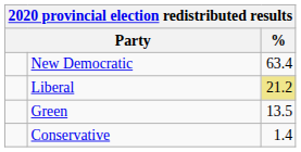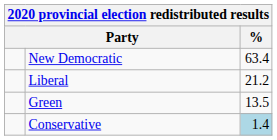Liberal | %: khaki background -> no background
Conservative | %: no background -> lightblue background
